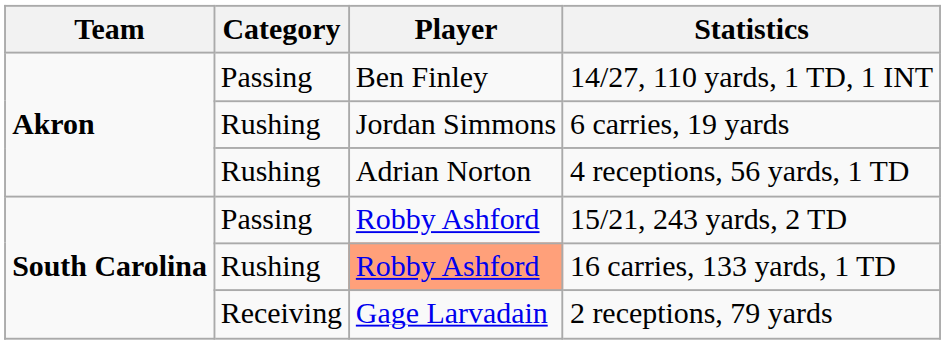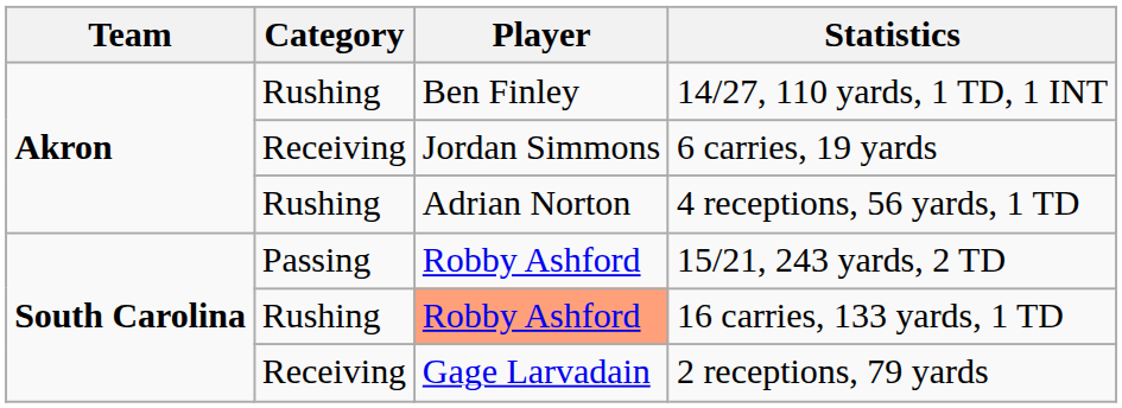14/27, 110 yards, 1 TD, 1 INT | Category: Passing -> Rushing
6 carries, 19 yards | Category: Rushing -> Receiving
